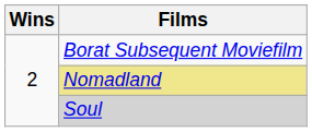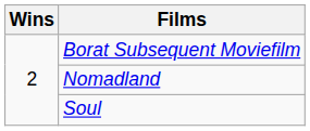Nomadland | Films: khaki background -> no background
Soul | Films: lightgrey background -> no background
